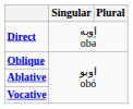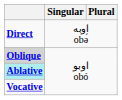Oblique | column 1: no background -> lightgrey background
Ablative | column 1: no background -> paleturquoise background
